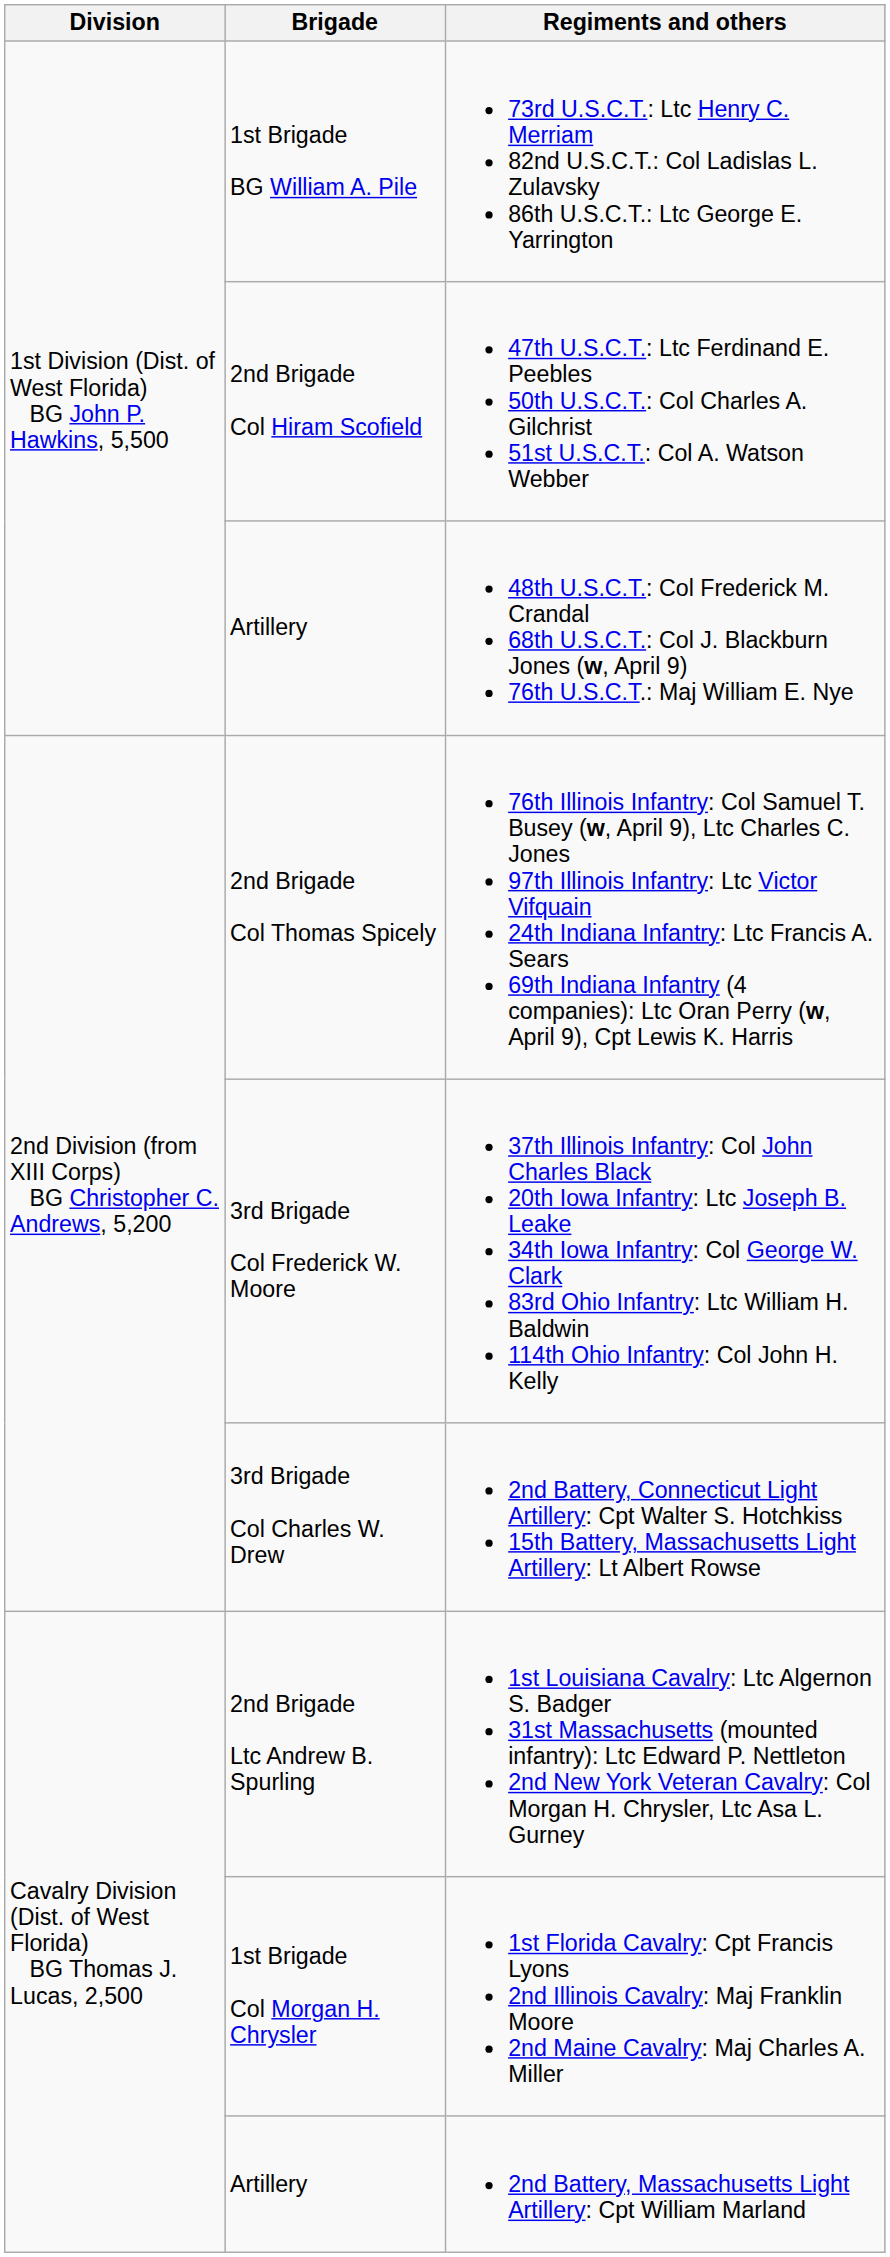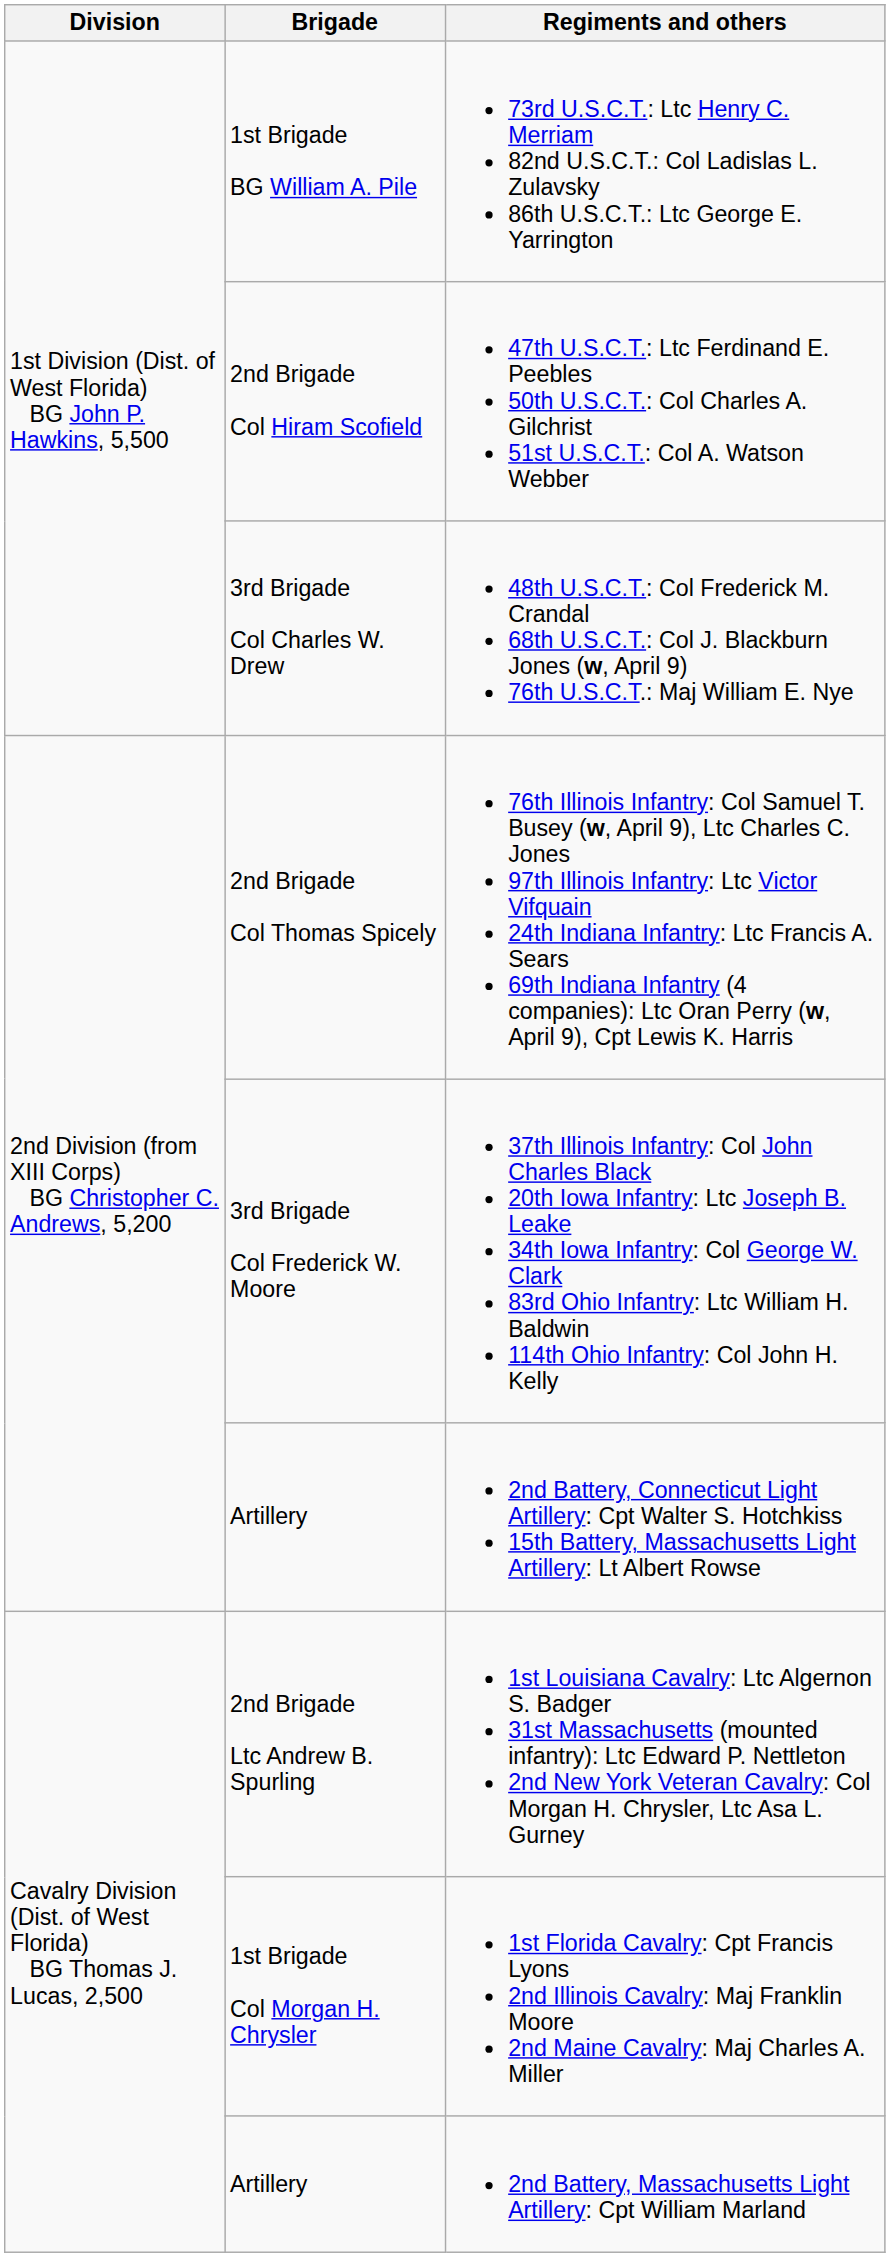row 4 | Brigade: Artillery -> 3rd Brigade Col Charles W. Drew
row 7 | Brigade: 3rd Brigade Col Charles W. Drew -> Artillery
